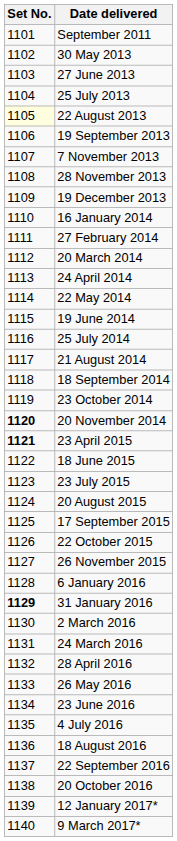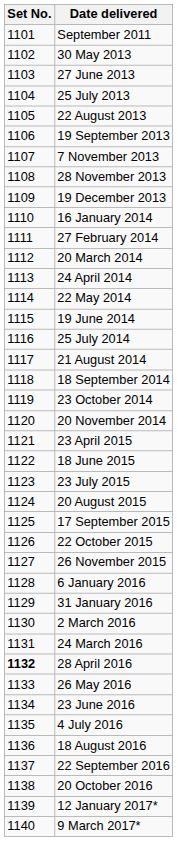22 August 2013 | Set No.: lightyellow background -> no background
20 November 2014 | Set No.: bold -> normal
23 April 2015 | Set No.: bold -> normal
31 January 2016 | Set No.: bold -> normal
28 April 2016 | Set No.: normal -> bold
